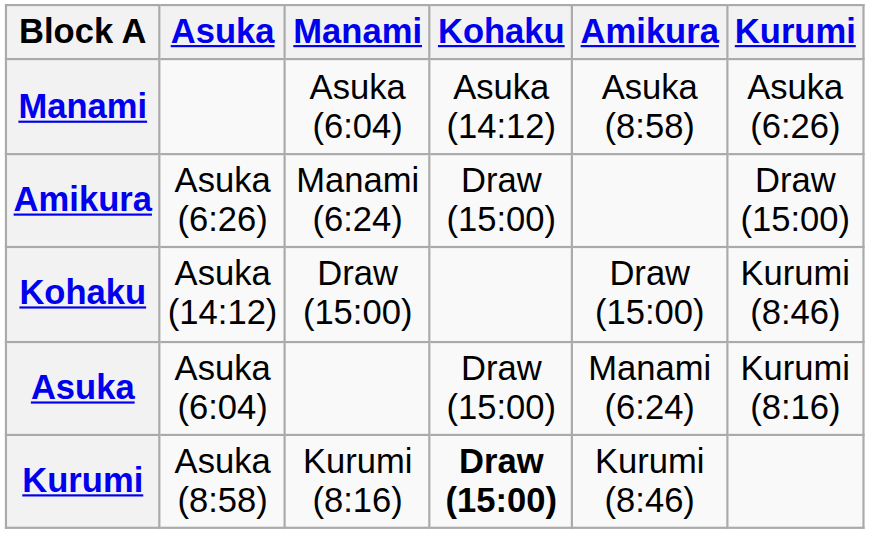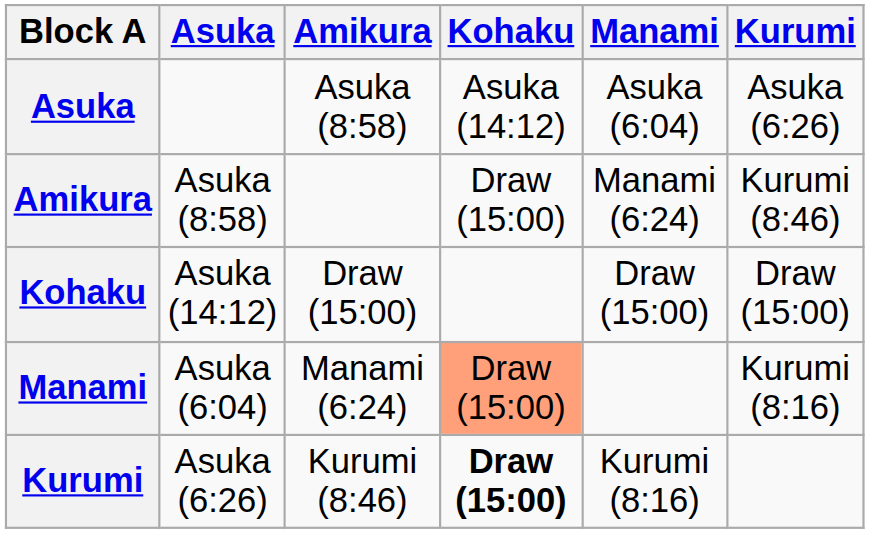columns swapped: Amikura <-> Manami
row 2 | Block A: Manami -> Asuka
row 3 | Asuka: Asuka (6:26) -> Asuka (8:58)
row 3 | Kurumi: Draw (15:00) -> Kurumi (8:46)
row 4 | Kurumi: Kurumi (8:46) -> Draw (15:00)
row 5 | Block A: Asuka -> Manami
row 5 | Kohaku: no background -> lightsalmon background
row 6 | Asuka: Asuka (8:58) -> Asuka (6:26)
